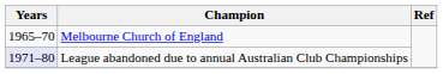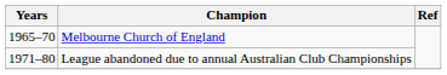League abandoned due to annual Australian Club Championships | Years: lavender background -> no background
